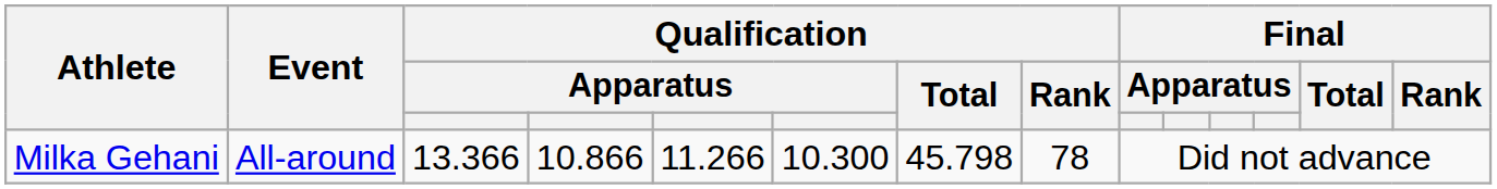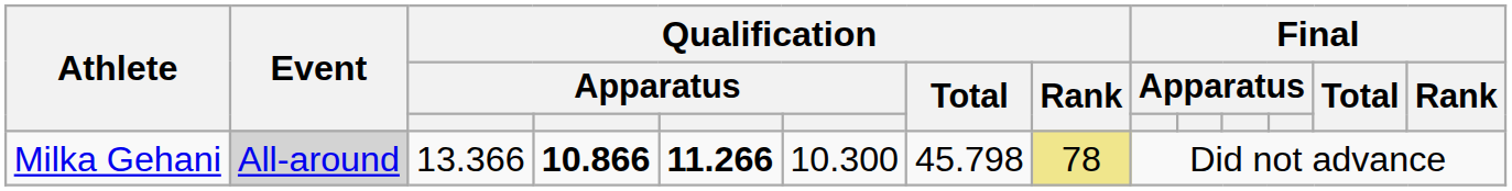row 4 | Event: no background -> lightgrey background
row 4 | column 4: normal -> bold
row 4 | column 5: normal -> bold
row 4 | Qualification / Rank: no background -> khaki background
